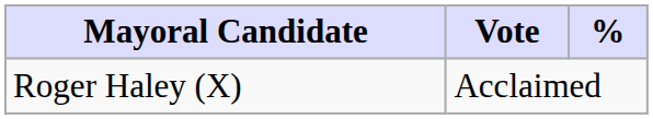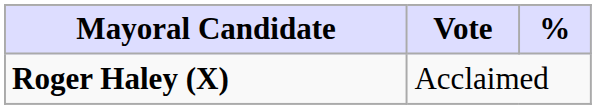Roger Haley (X) | Mayoral Candidate: normal -> bold
